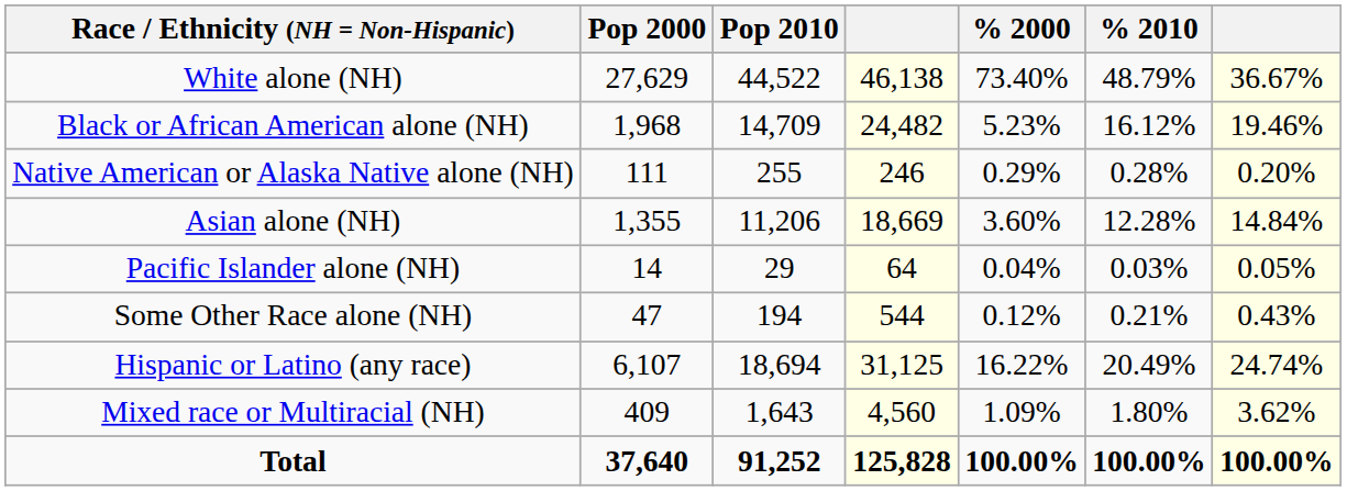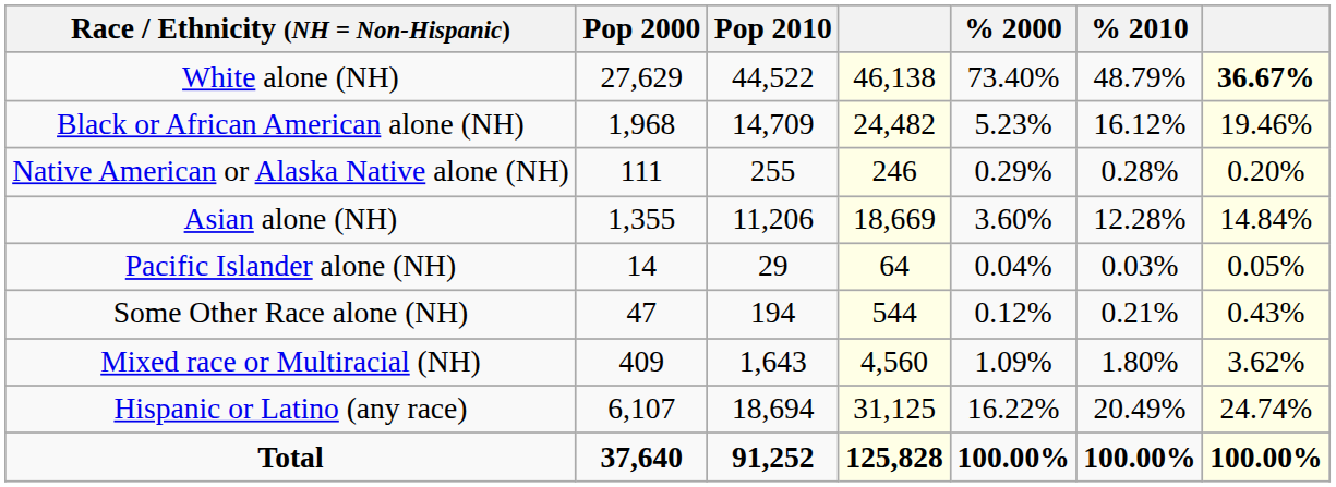White alone (NH) | column 7: normal -> bold
rows swapped: Mixed race or Multiracial (NH) <-> Hispanic or Latino (any race)
